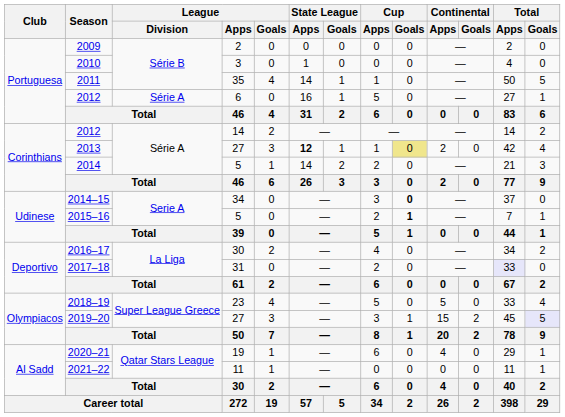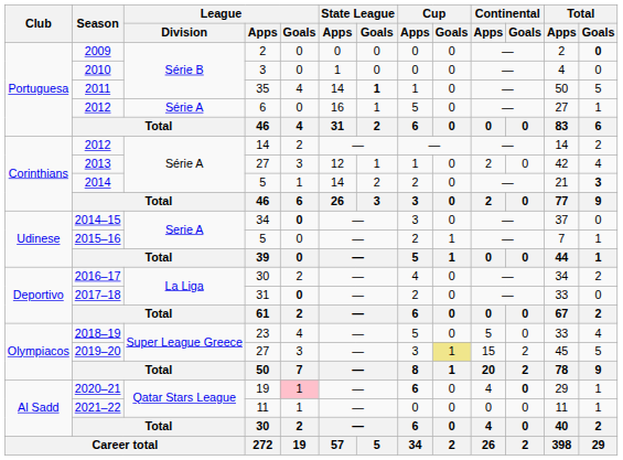2009 | Total / Goals: normal -> bold
2011 | State League / Goals: normal -> bold
2013 | State League / Apps: bold -> normal
2013 | Cup / Goals: khaki background -> no background
2014 | Total / Goals: normal -> bold
2014–15 | League / Goals: normal -> bold
2014–15 | Cup / Goals: bold -> normal
2015–16 | Cup / Goals: bold -> normal
2017–18 | League / Goals: normal -> bold
2017–18 | Total / Apps: lavender background -> no background
2019–20 | Cup / Goals: no background -> khaki background
2019–20 | Total / Goals: lavender background -> no background
2020–21 | League / Goals: no background -> pink background
2020–21 | Cup / Apps: normal -> bold
2020–21 | Continental / Goals: normal -> bold
